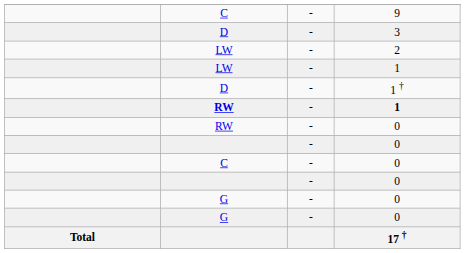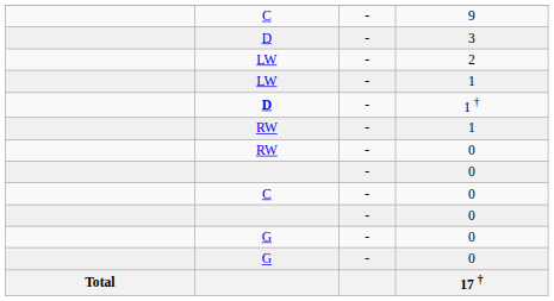D / 1 † | column 2: normal -> bold
RW / 1 | column 2: bold -> normal
RW / 1 | column 4: bold -> normal
